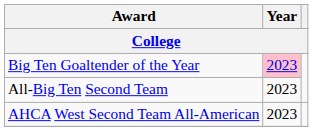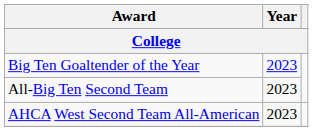Big Ten Goaltender of the Year | Year: pink background -> no background
